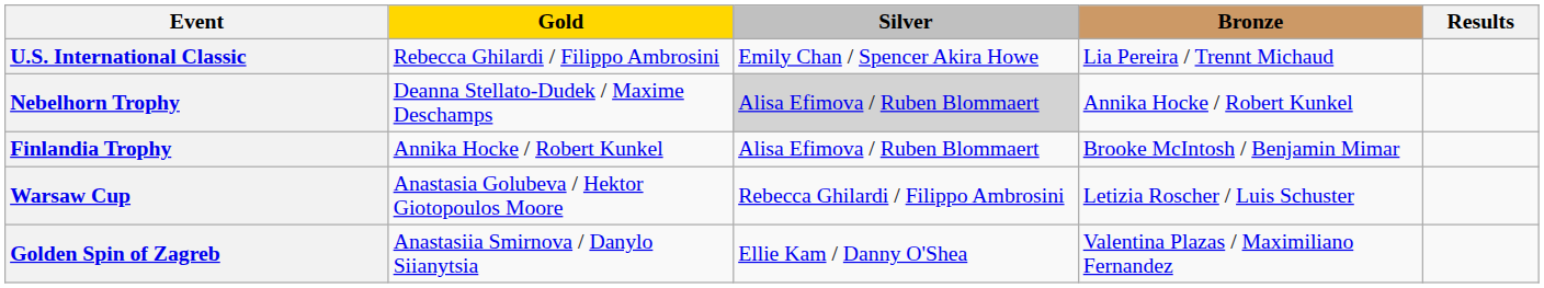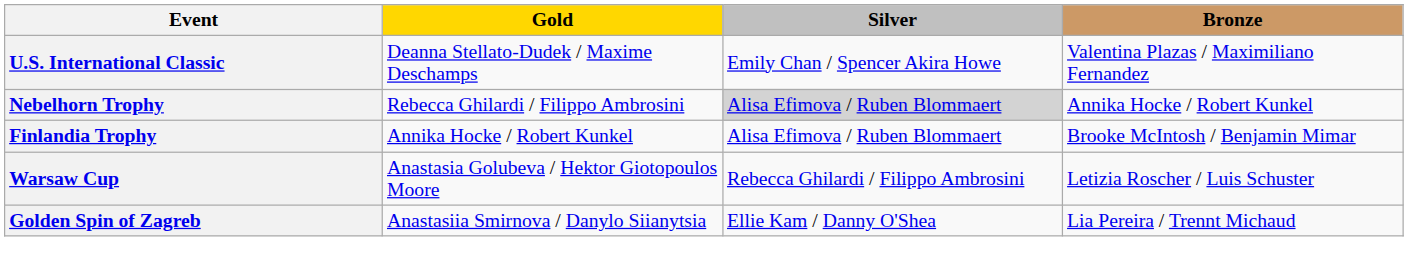- column: Results
U.S. International Classic | Gold: Rebecca Ghilardi / Filippo Ambrosini -> Deanna Stellato-Dudek / Maxime Deschamps
U.S. International Classic | Bronze: Lia Pereira / Trennt Michaud -> Valentina Plazas / Maximiliano Fernandez
Nebelhorn Trophy | Gold: Deanna Stellato-Dudek / Maxime Deschamps -> Rebecca Ghilardi / Filippo Ambrosini
Golden Spin of Zagreb | Bronze: Valentina Plazas / Maximiliano Fernandez -> Lia Pereira / Trennt Michaud
